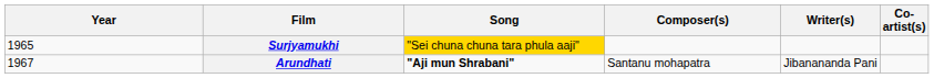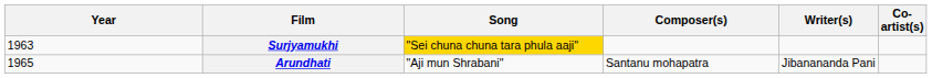Surjyamukhi | Year: 1965 -> 1963
Arundhati | Year: 1967 -> 1965
Arundhati | Song: bold -> normal
